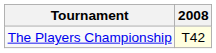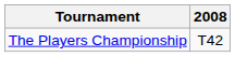The Players Championship | 2008: lightyellow background -> no background
